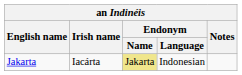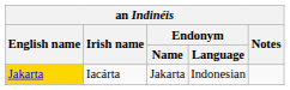row 4 | English name: no background -> gold background
row 4 | Endonym / Name: khaki background -> no background
